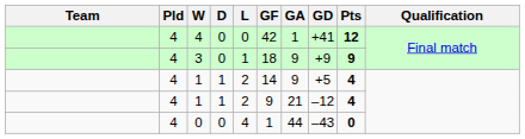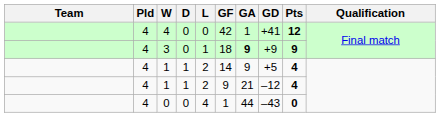3 | GA: normal -> bold
